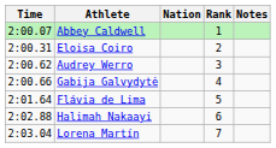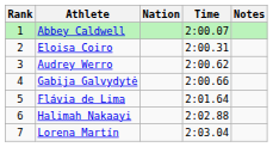columns swapped: Rank <-> Time
